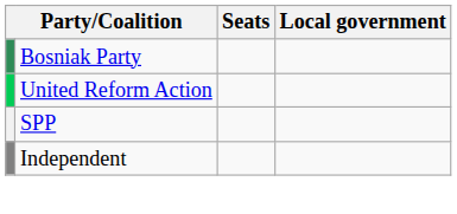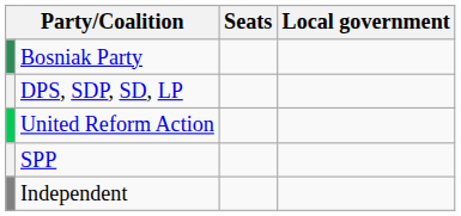+ row: DPS, SDP, SD, LP
